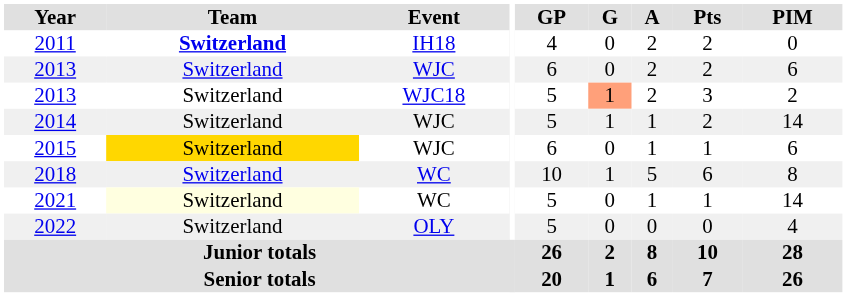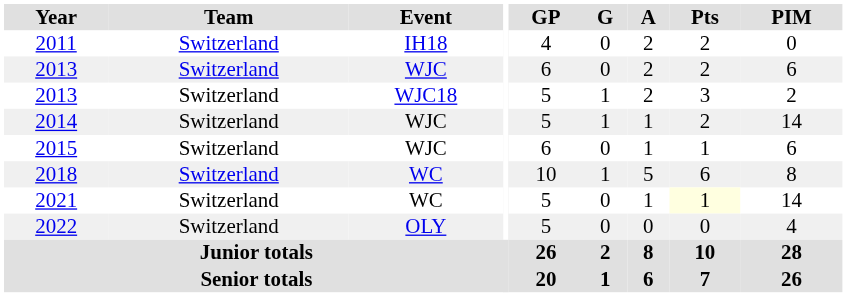2011 | Team: bold -> normal
2013 / WJC18 | G: lightsalmon background -> no background
2015 | Team: gold background -> no background
2021 | Team: lightyellow background -> no background
2021 | Pts: no background -> lightyellow background
